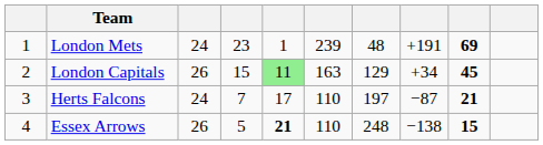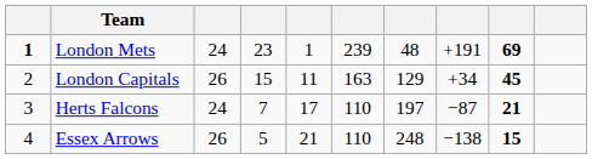London Mets | column 1: normal -> bold
London Capitals | column 5: lightgreen background -> no background
Essex Arrows | column 5: bold -> normal
